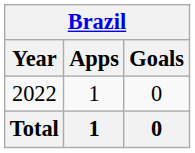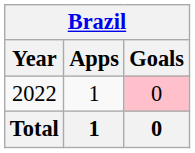2022 | Goals: no background -> pink background
